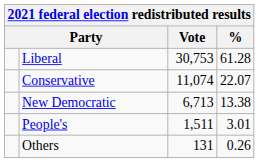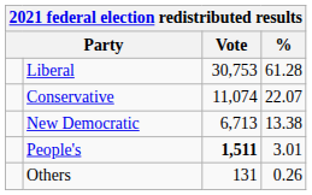People's | Vote: normal -> bold
